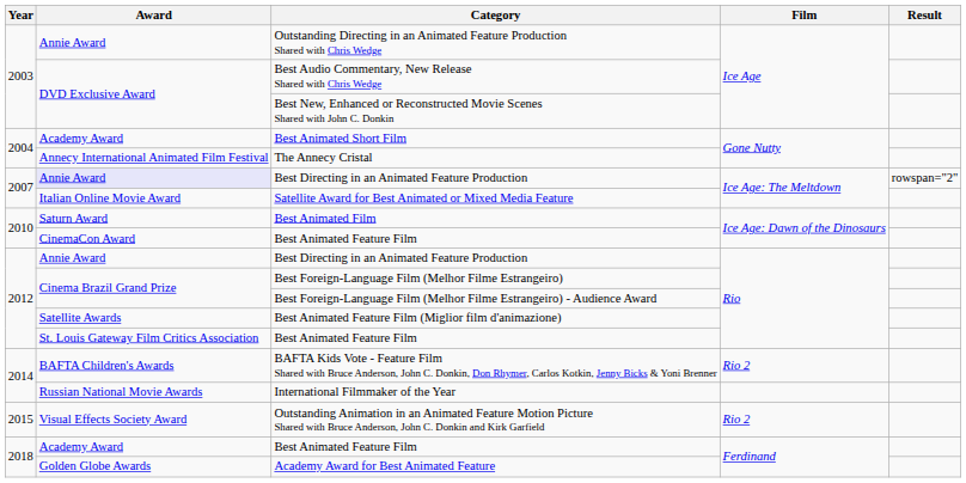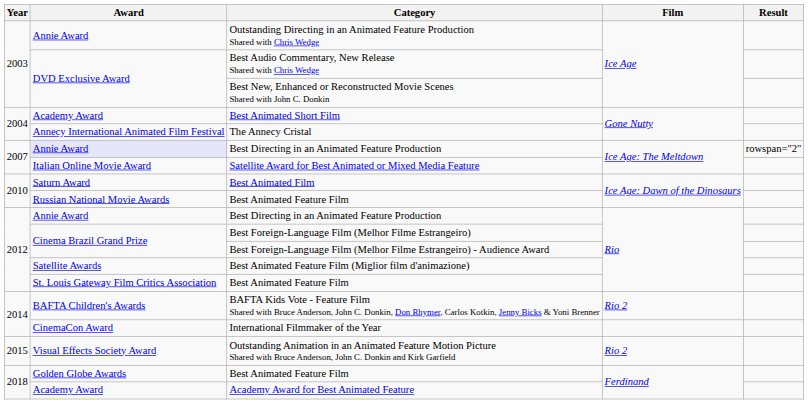2010 / Best Animated Feature Film | Award: CinemaCon Award -> Russian National Movie Awards
International Filmmaker of the Year | Award: Russian National Movie Awards -> CinemaCon Award
2018 / Best Animated Feature Film | Award: Academy Award -> Golden Globe Awards
Academy Award for Best Animated Feature | Award: Golden Globe Awards -> Academy Award
